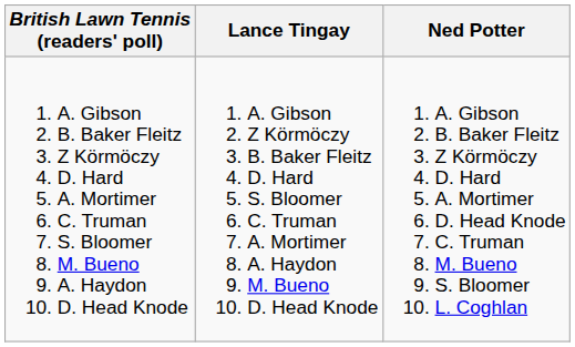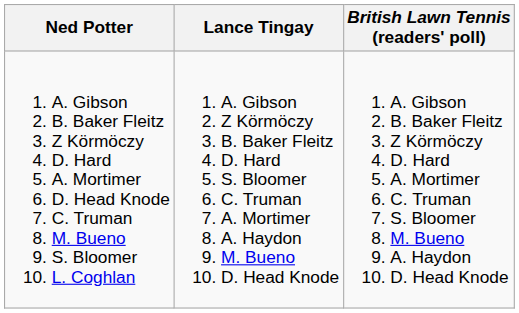columns swapped: Ned Potter <-> British Lawn Tennis (readers' poll)
